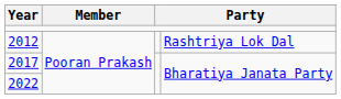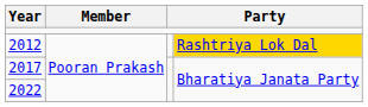2012 | column 4: no background -> gold background
